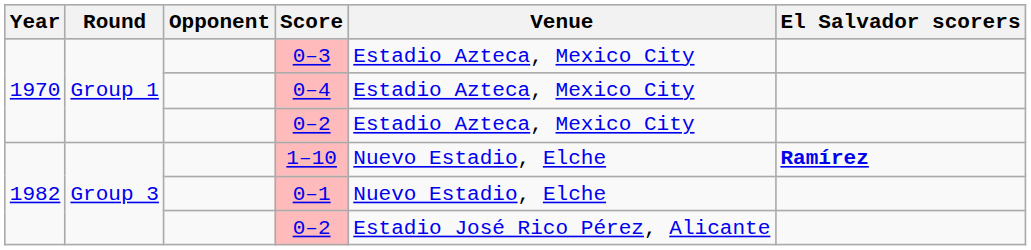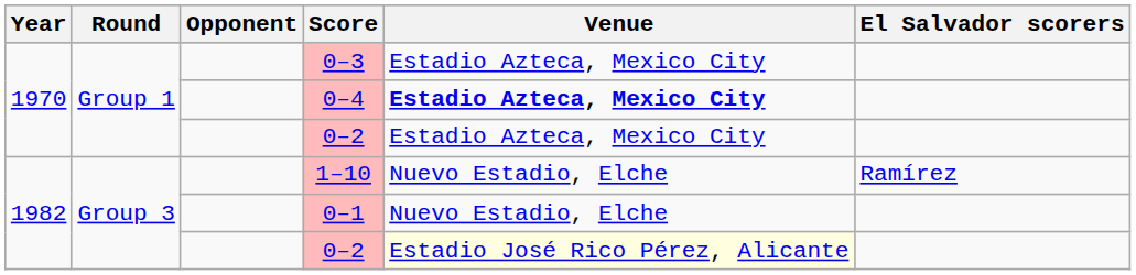0–4 | Venue: normal -> bold
1–10 | El Salvador scorers: bold -> normal
1982 / 0–2 | Venue: no background -> lightyellow background
